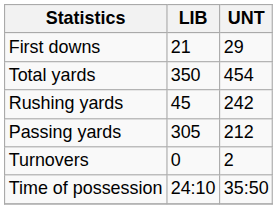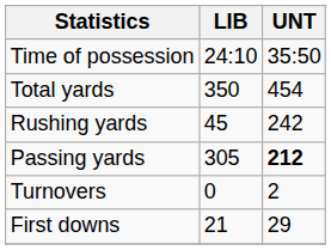rows swapped: First downs <-> Time of possession
Passing yards | UNT: normal -> bold
